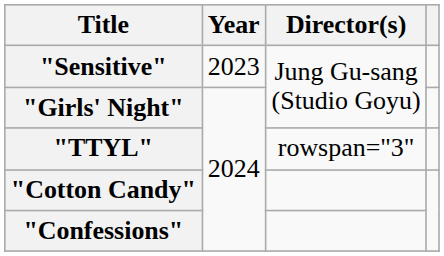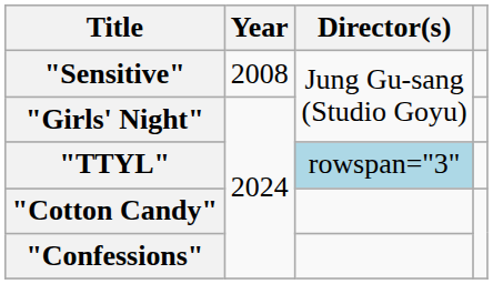"Sensitive" | Year: 2023 -> 2008
"TTYL" | Director(s): no background -> lightblue background
